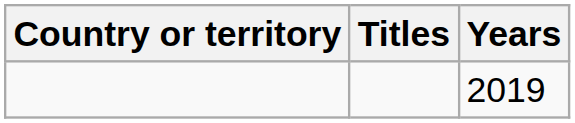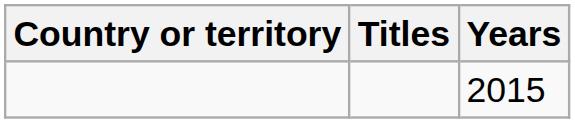row 2 | Years: 2019 -> 2015
